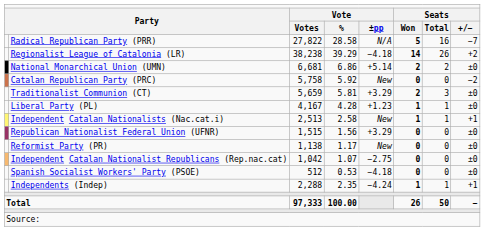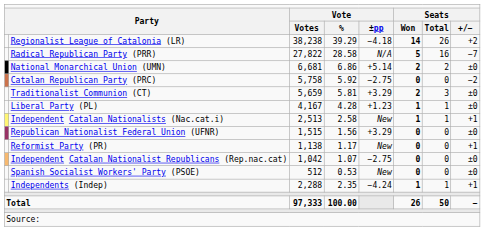rows swapped: Regionalist League of Catalonia (LR) <-> Radical Republican Party (PRR)
Catalan Republican Party (PRC) | column 5: New -> −2.75
Reformist Party (PR) | column 8: ±0 -> +1
Spanish Socialist Workers' Party (PSOE) | column 5: −4.18 -> New
